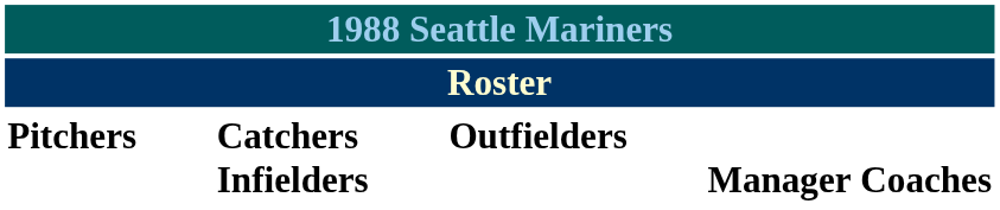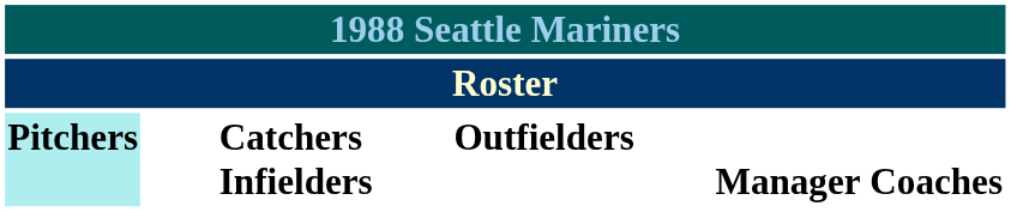Pitchers | column 1: no background -> paleturquoise background
